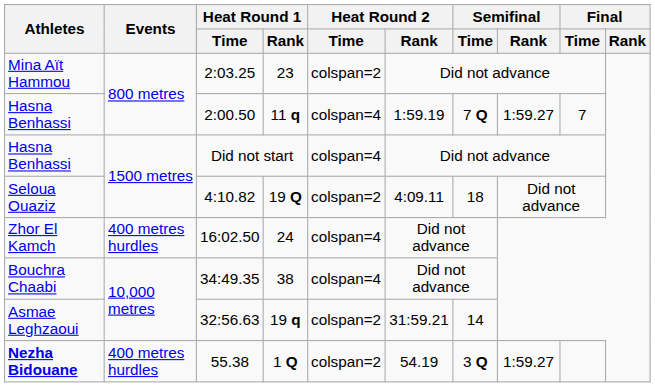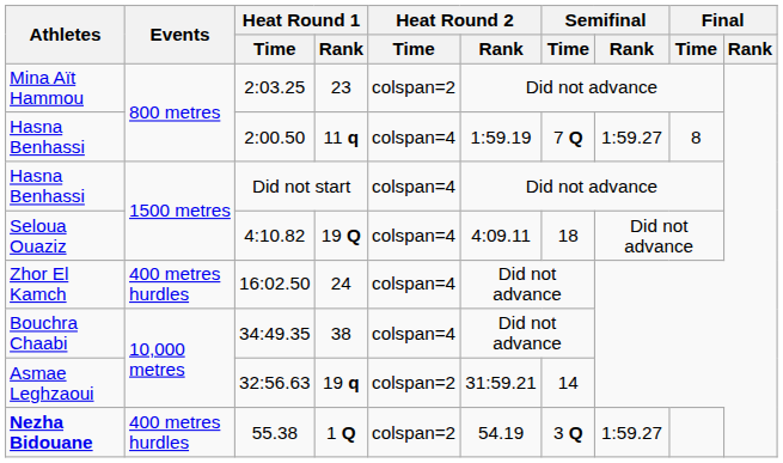2:00.50 | Final / Time: 7 -> 8
4:10.82 | Heat Round 2 / Time: colspan=2 -> colspan=4
